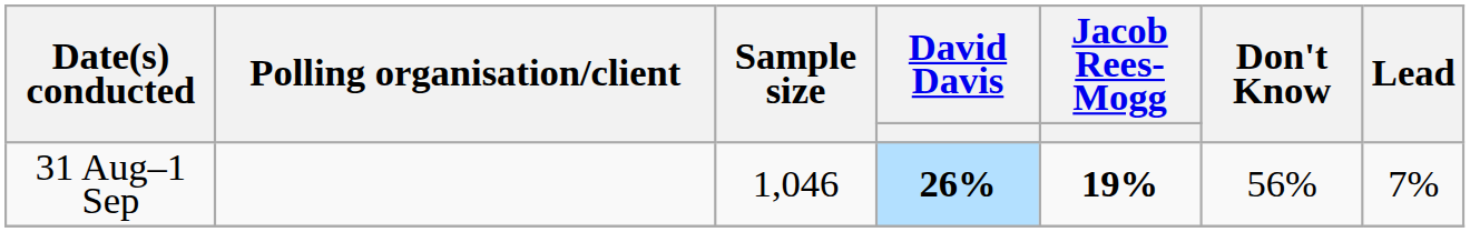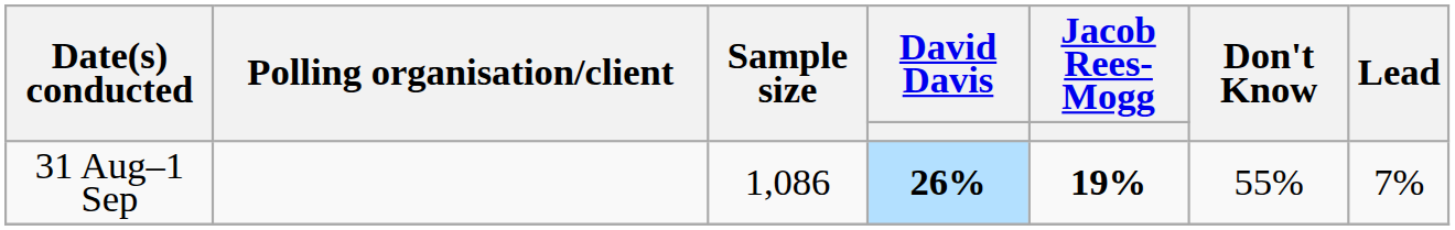31 Aug–1 Sep | Sample size: 1,046 -> 1,086
31 Aug–1 Sep | Don't Know: 56% -> 55%
